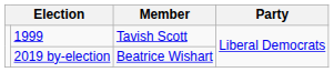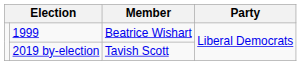1999 | Member: Tavish Scott -> Beatrice Wishart
2019 by-election | Member: Beatrice Wishart -> Tavish Scott
